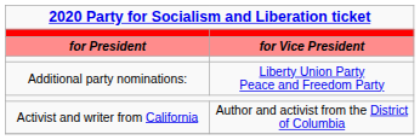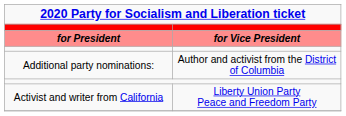row 5 | column 2: Liberty Union Party Peace and Freedom Party -> Author and activist from the District of Columbia
row 7 | column 2: Author and activist from the District of Columbia -> Liberty Union Party Peace and Freedom Party
